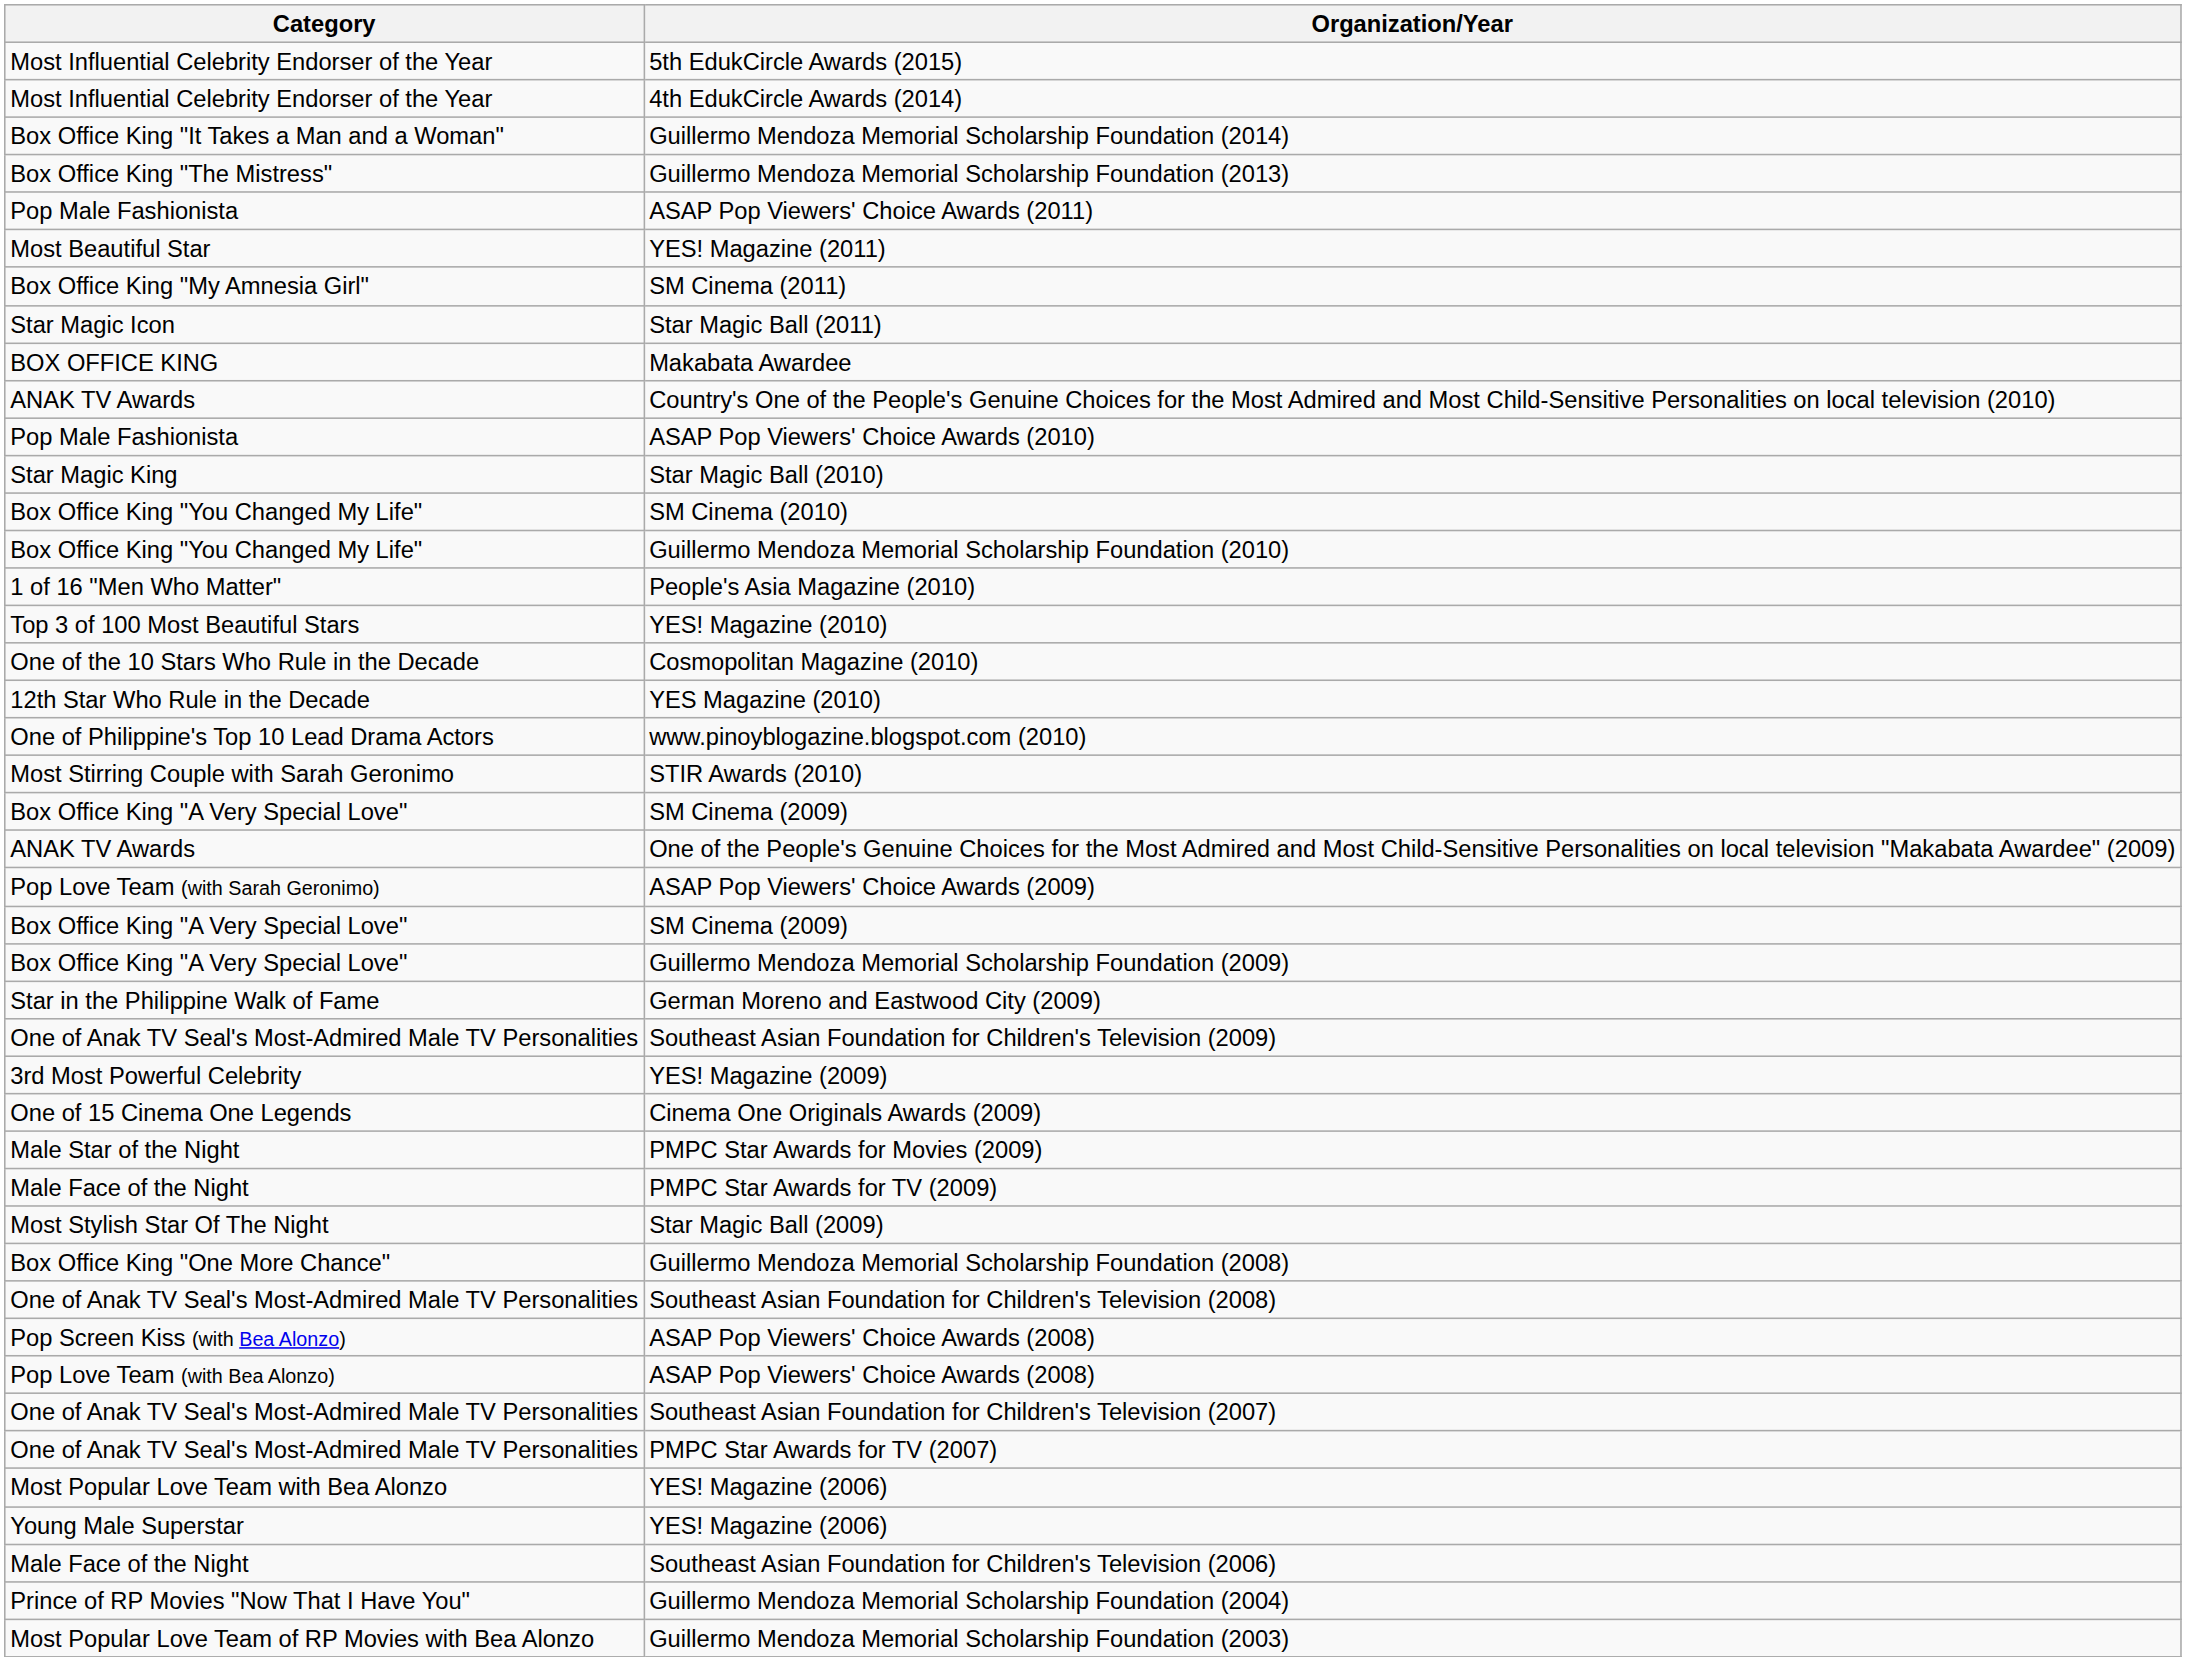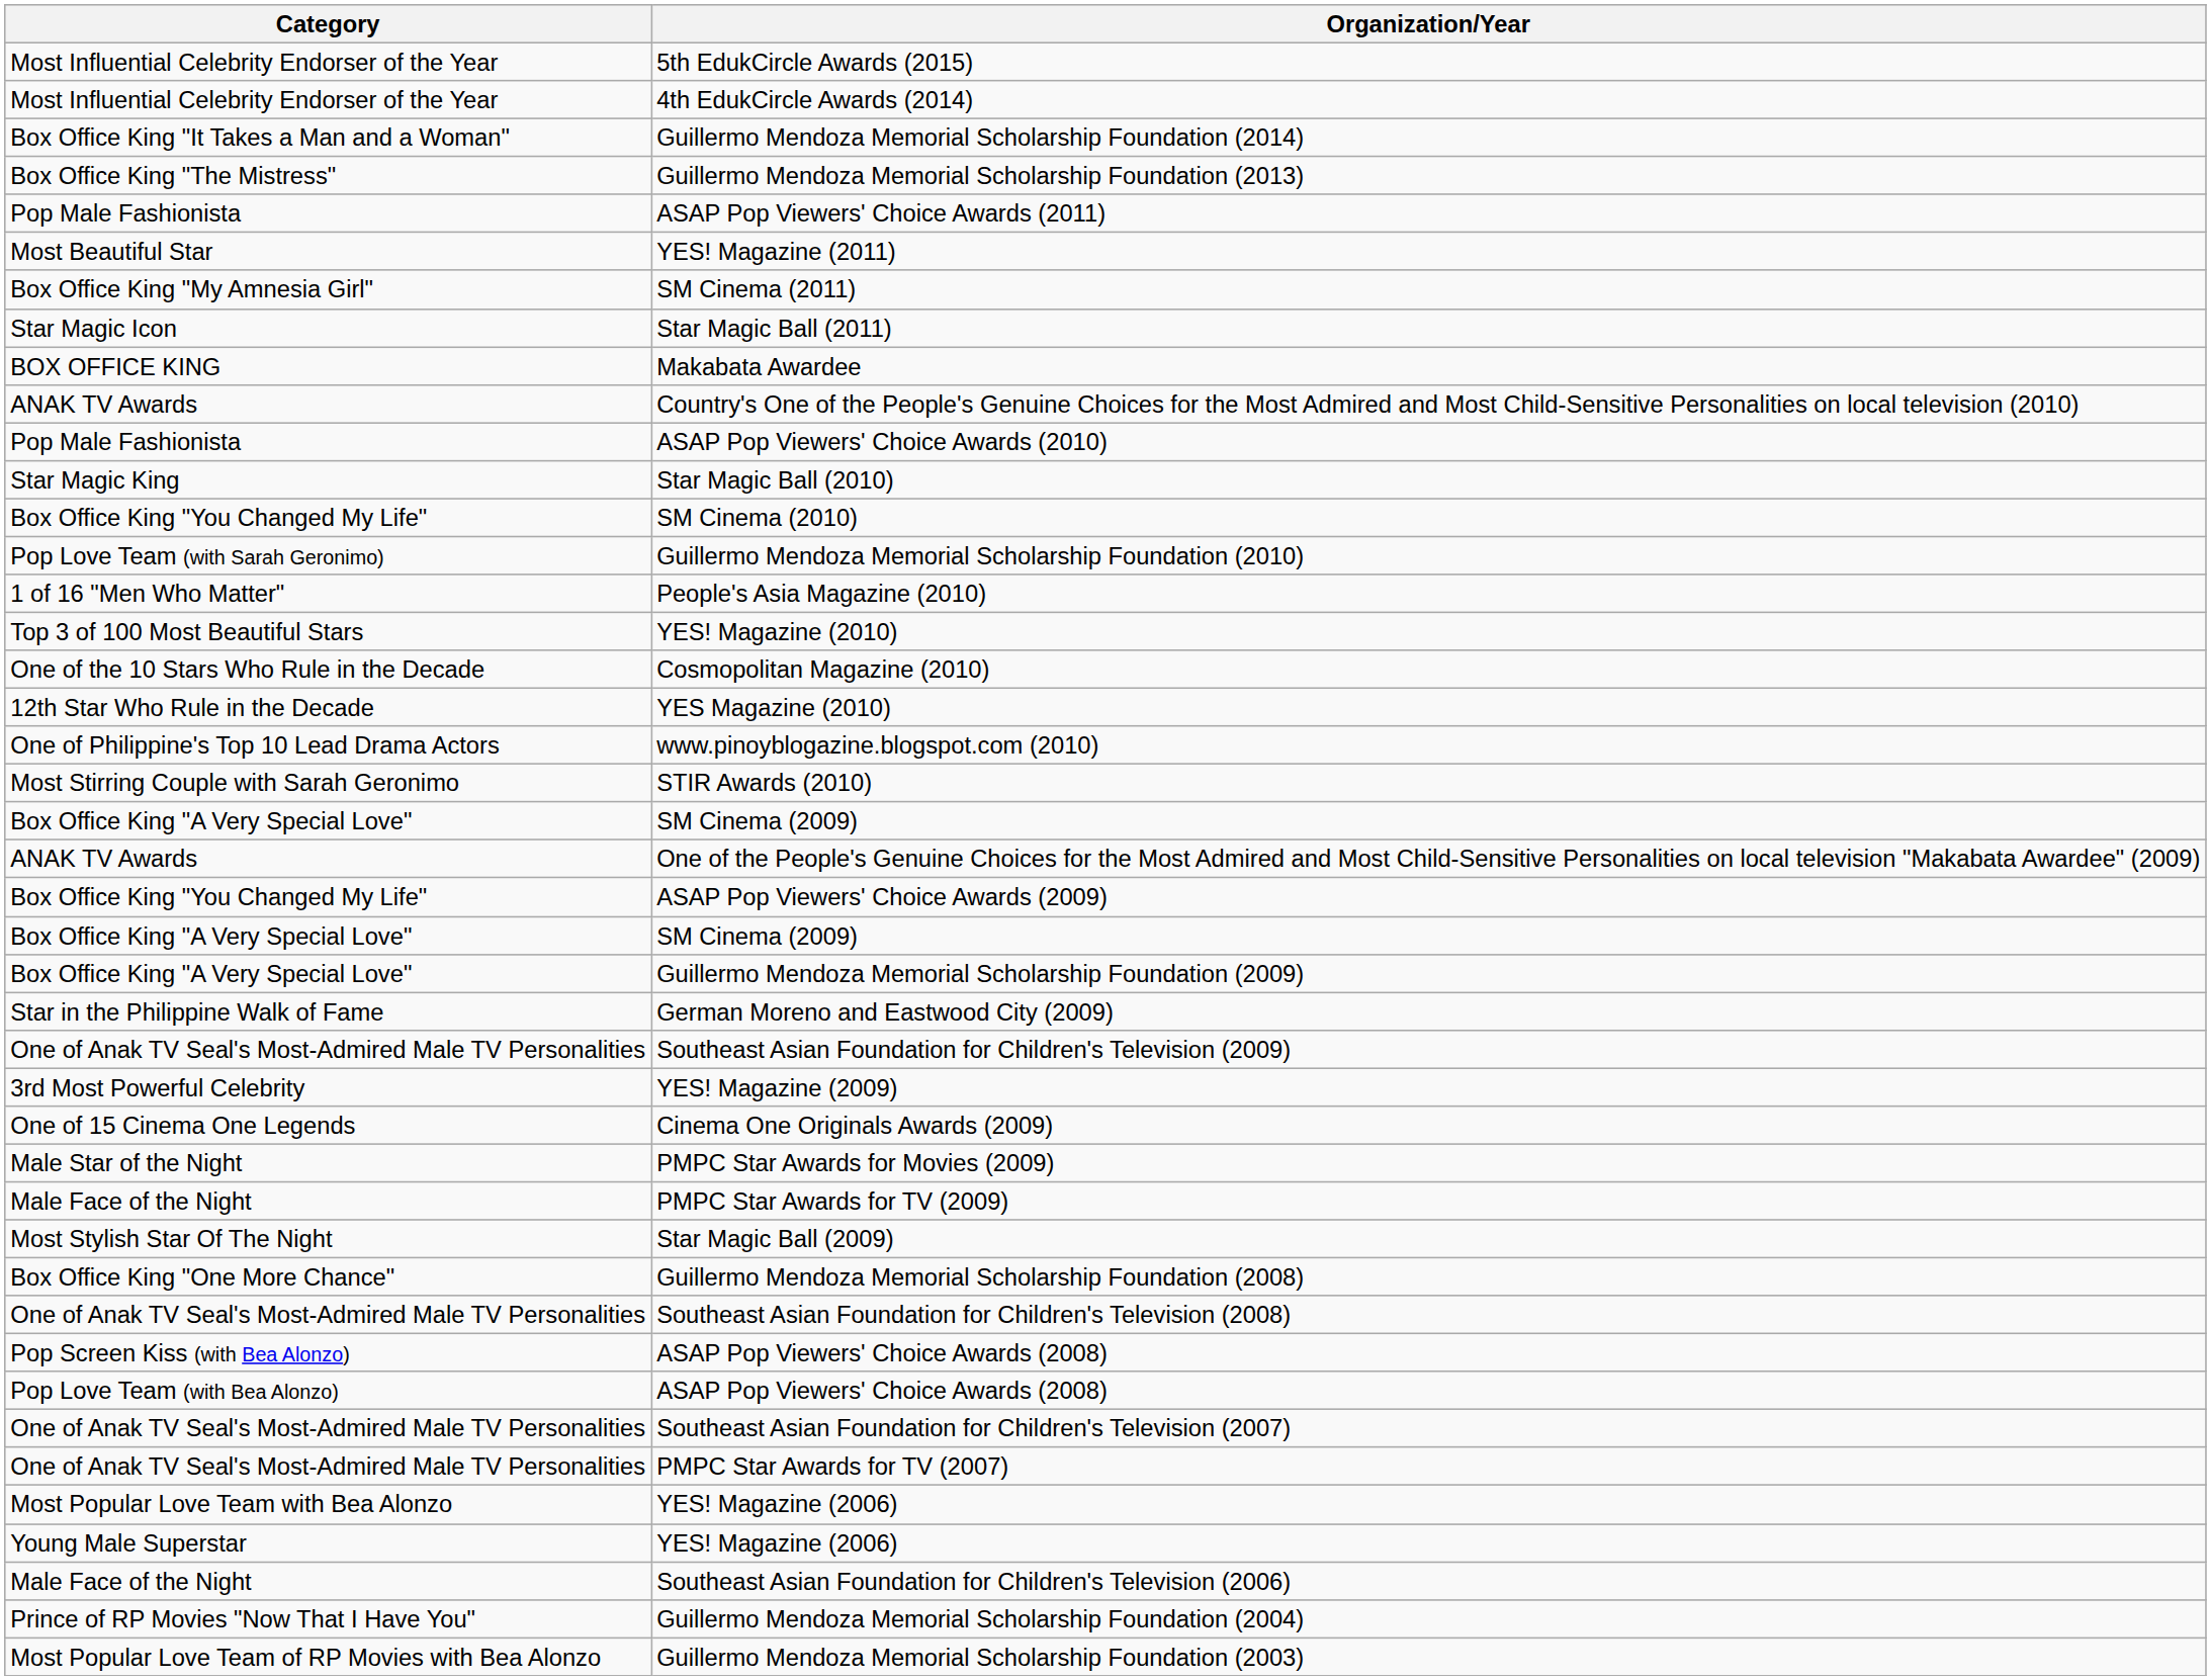row 15 | Category: Box Office King "You Changed My Life" -> Pop Love Team (with Sarah Geronimo)
row 24 | Category: Pop Love Team (with Sarah Geronimo) -> Box Office King "You Changed My Life"
